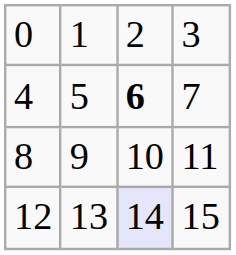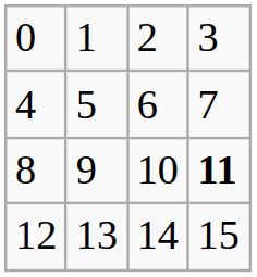4 | column 3: bold -> normal
8 | column 4: normal -> bold
12 | column 3: lavender background -> no background
